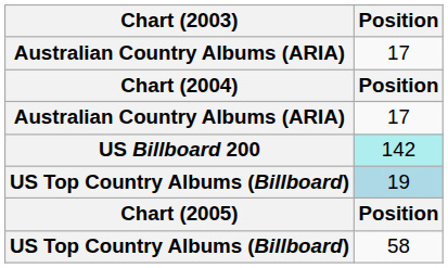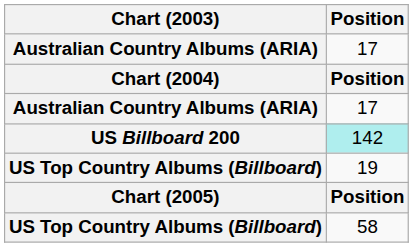row 6 | Position: lightblue background -> no background
